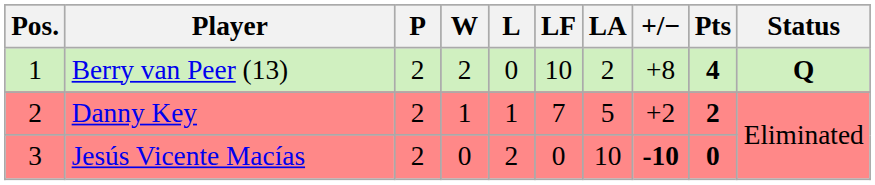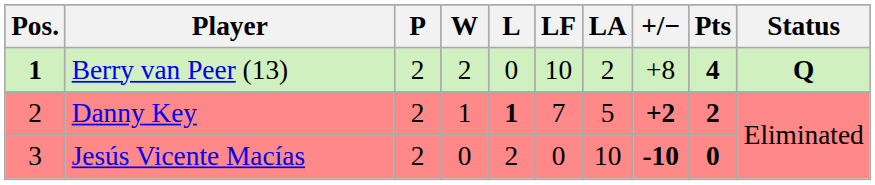Berry van Peer (13) | Pos.: normal -> bold
Danny Key | L: normal -> bold
Danny Key | +/−: normal -> bold
